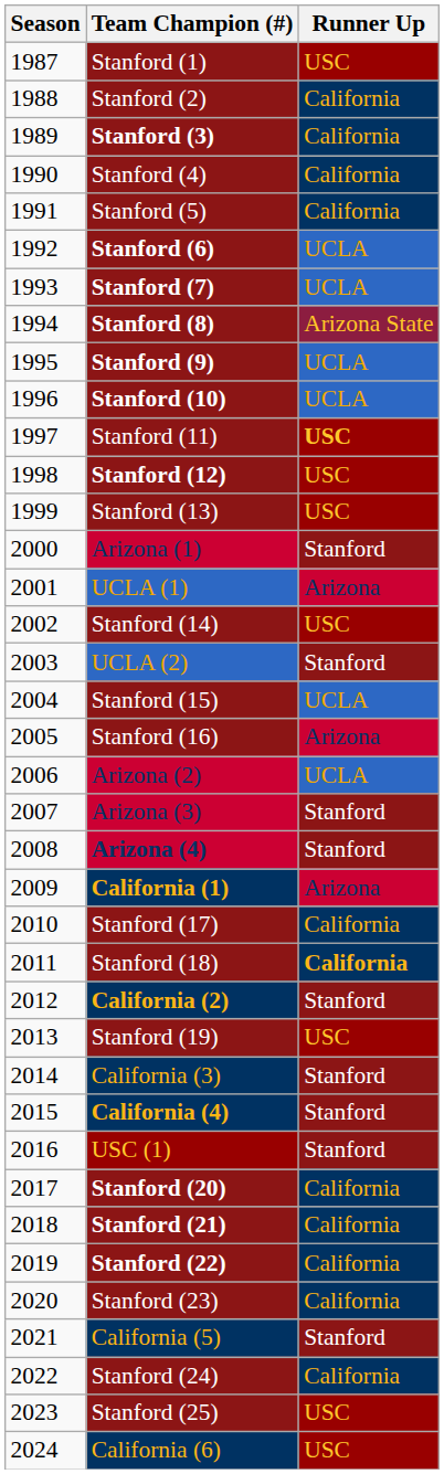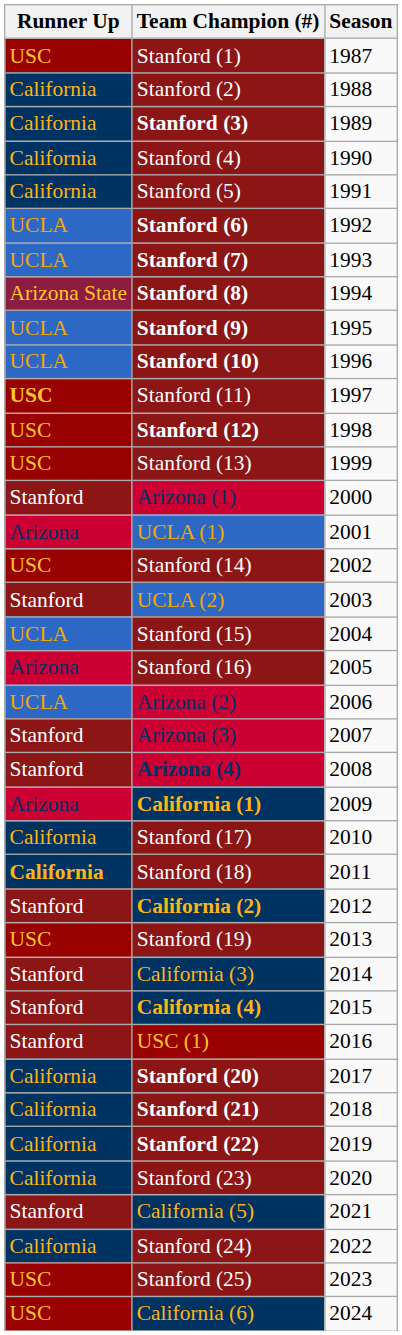columns swapped: Season <-> Runner Up
